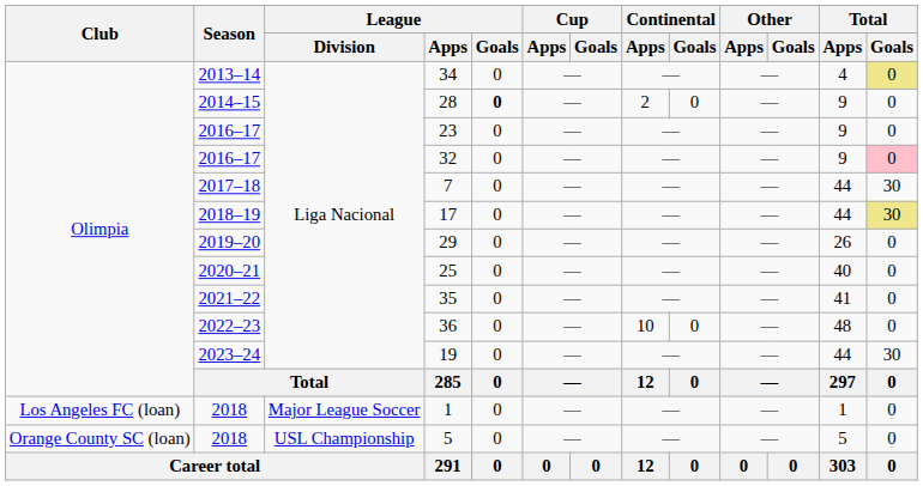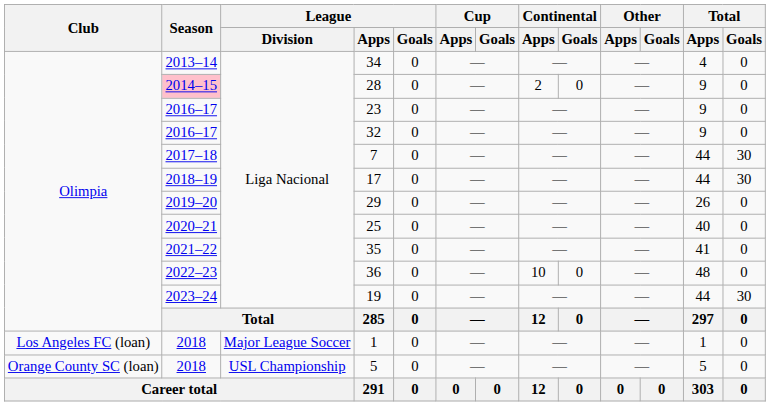34 | Total / Goals: khaki background -> no background
28 | Season: no background -> pink background
28 | League / Goals: bold -> normal
32 | Total / Goals: pink background -> no background
17 | Total / Goals: khaki background -> no background
